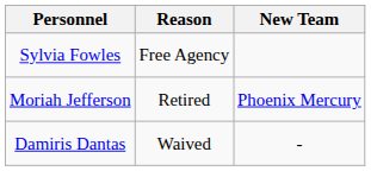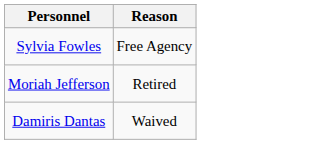- column: New Team | Phoenix Mercury | -
